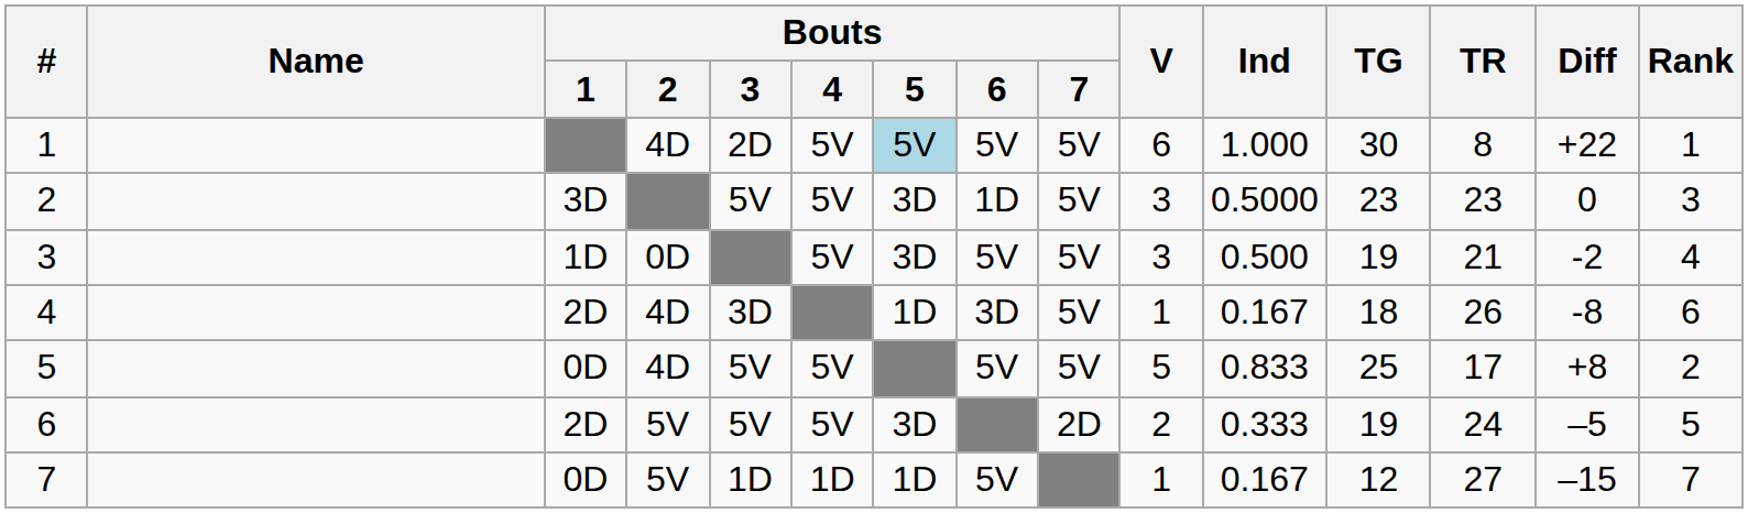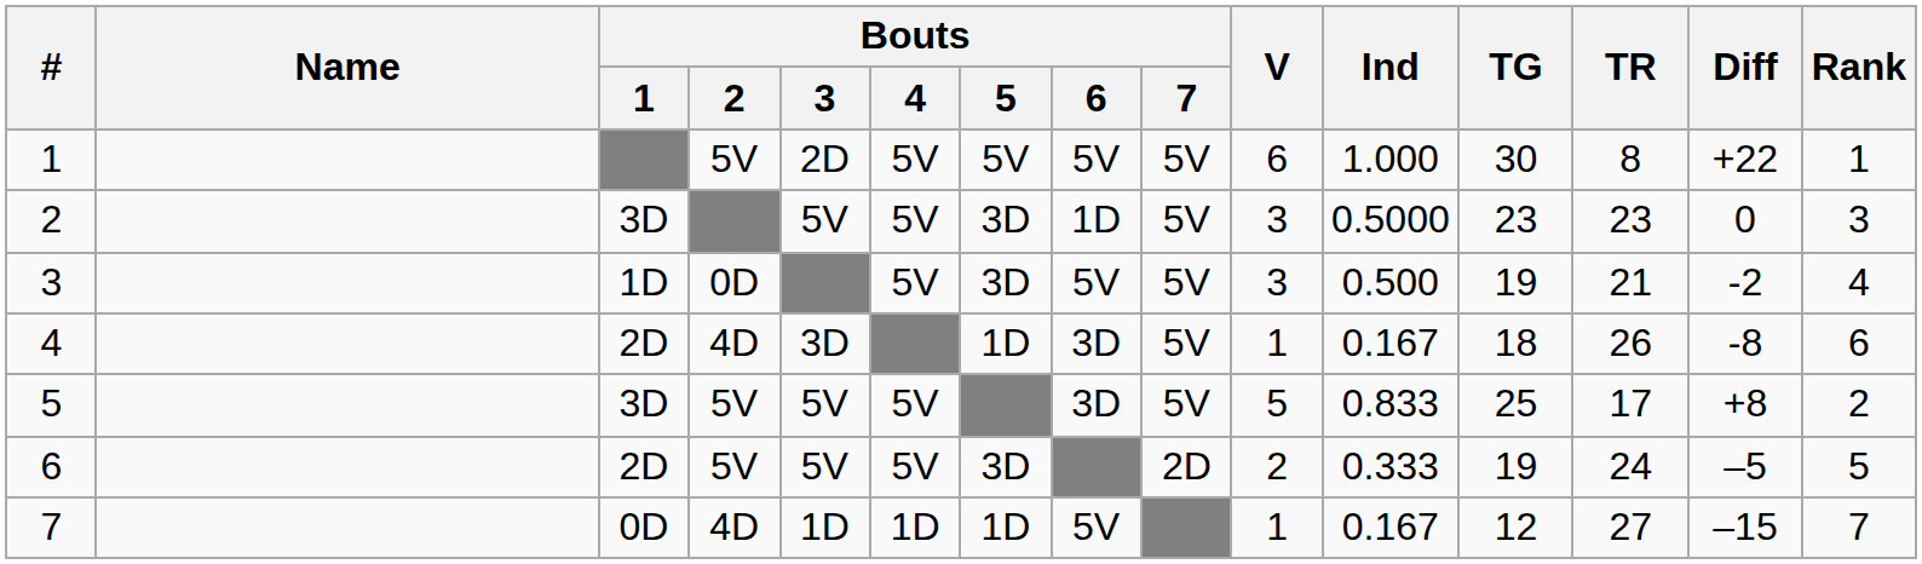row 3 | Bouts / 2: 4D -> 5V
row 3 | Bouts / 5: lightblue background -> no background
row 7 | Bouts / 1: 0D -> 3D
row 7 | Bouts / 2: 4D -> 5V
row 7 | Bouts / 6: 5V -> 3D
row 9 | Bouts / 2: 5V -> 4D
